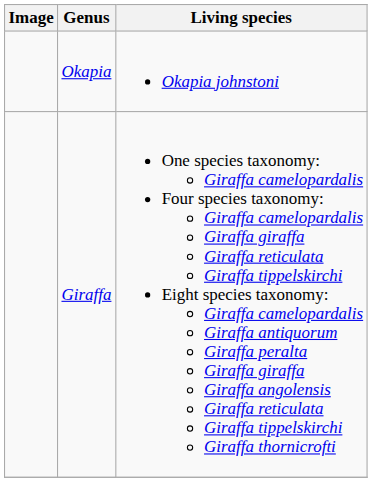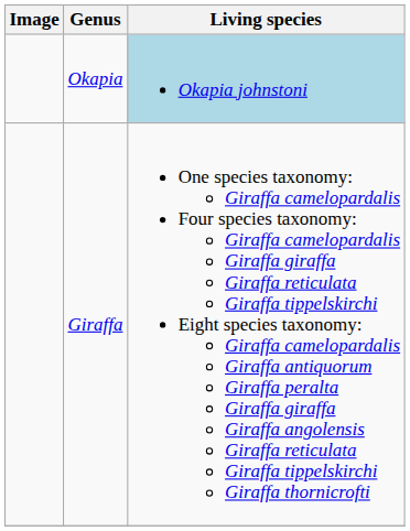Okapia | Living species: no background -> lightblue background
